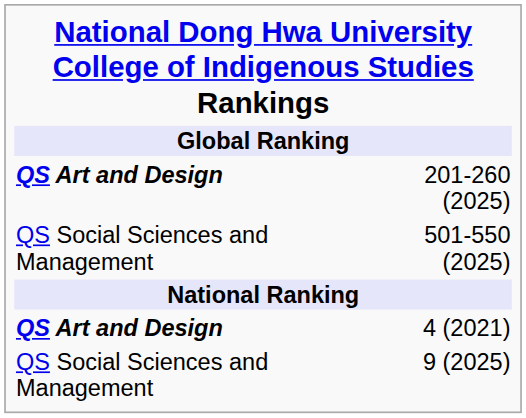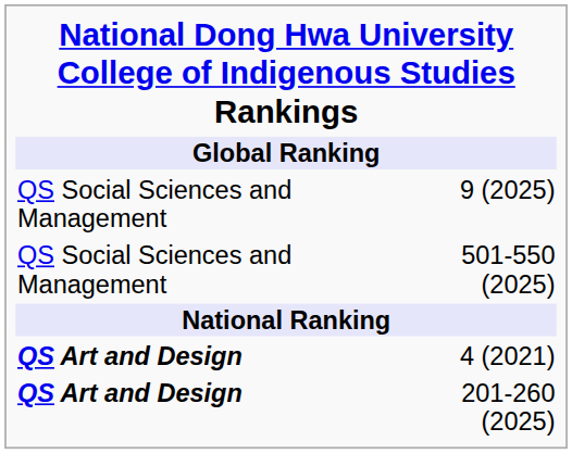rows swapped: 201-260 (2025) <-> 9 (2025)
